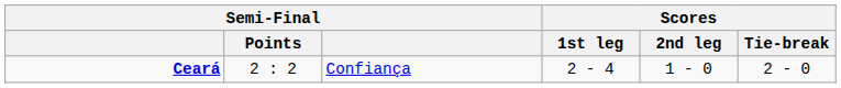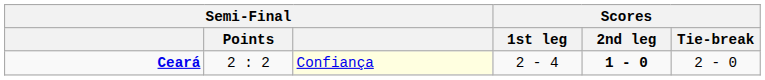Ceará | column 3: no background -> lightyellow background
Ceará | Scores / 2nd leg: normal -> bold
